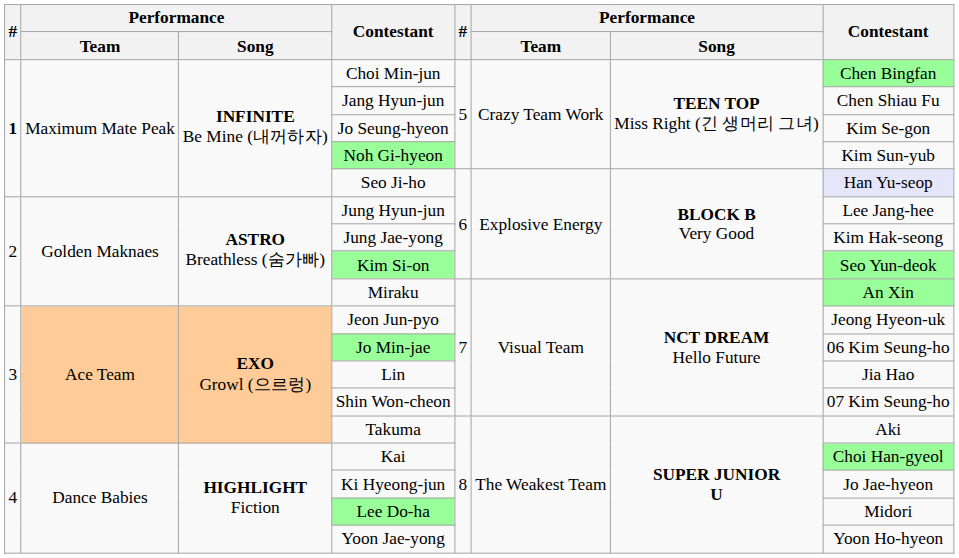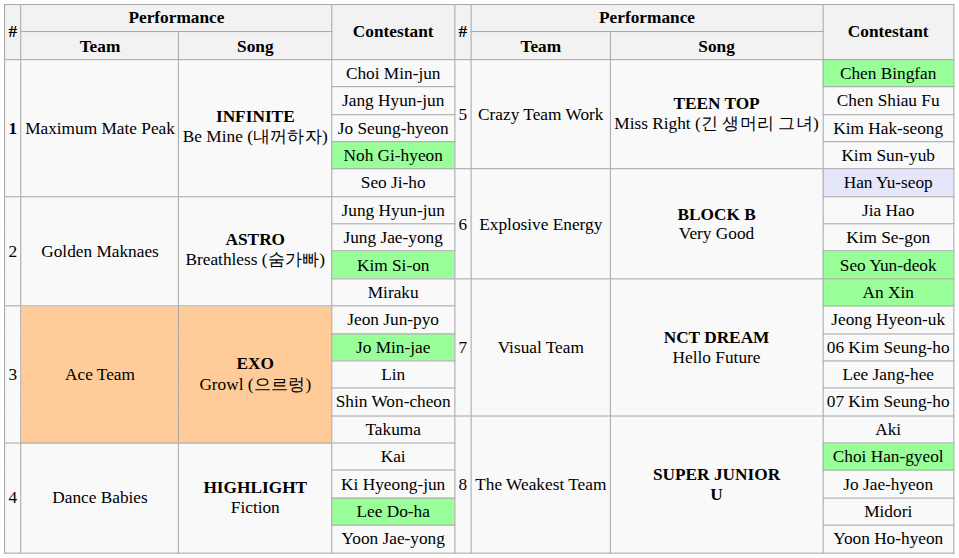Jo Seung-hyeon | column 8: Kim Se-gon -> Kim Hak-seong
Jung Hyun-jun | column 8: Lee Jang-hee -> Jia Hao
Jung Jae-yong | column 8: Kim Hak-seong -> Kim Se-gon
Lin | column 8: Jia Hao -> Lee Jang-hee
